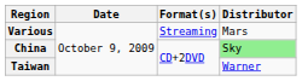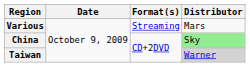Taiwan | Distributor: no background -> lightgrey background
